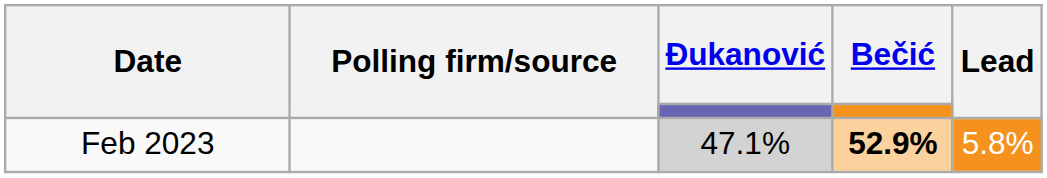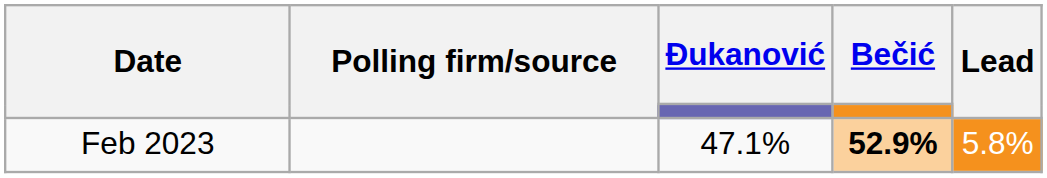Feb 2023 | Đukanović: lightgrey background -> no background
